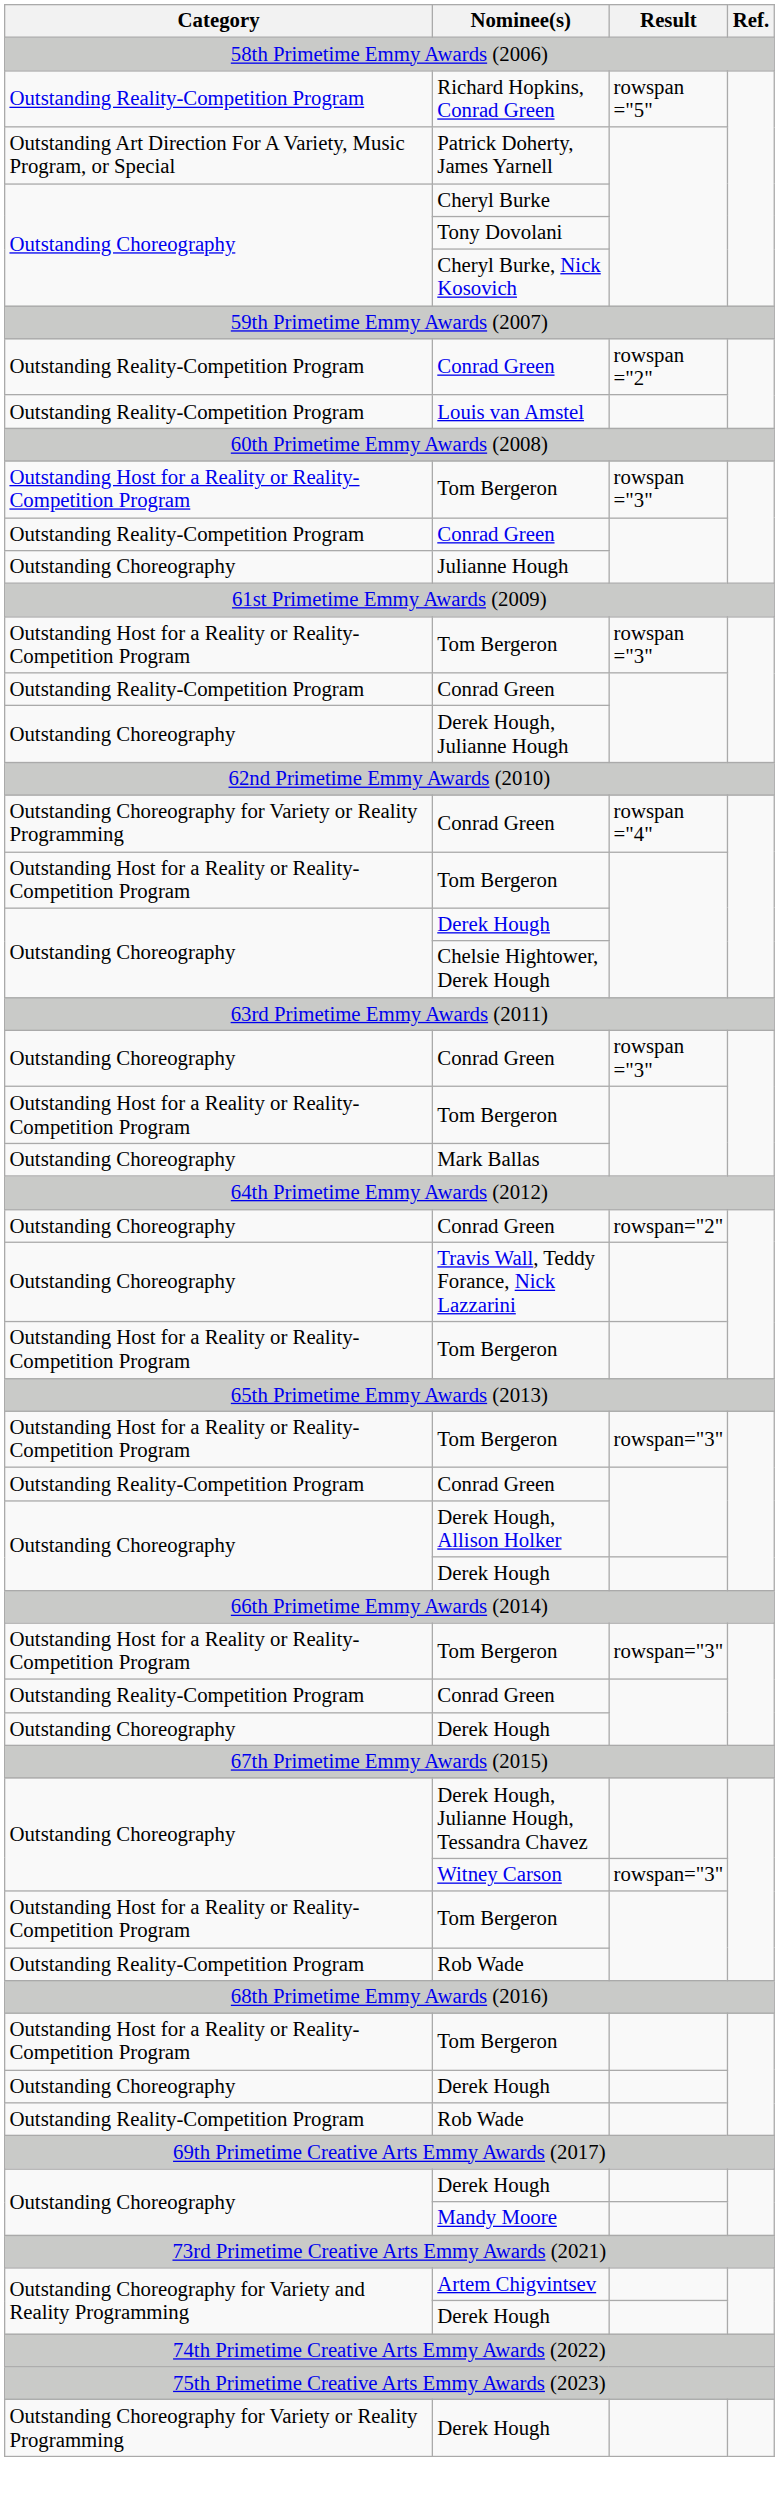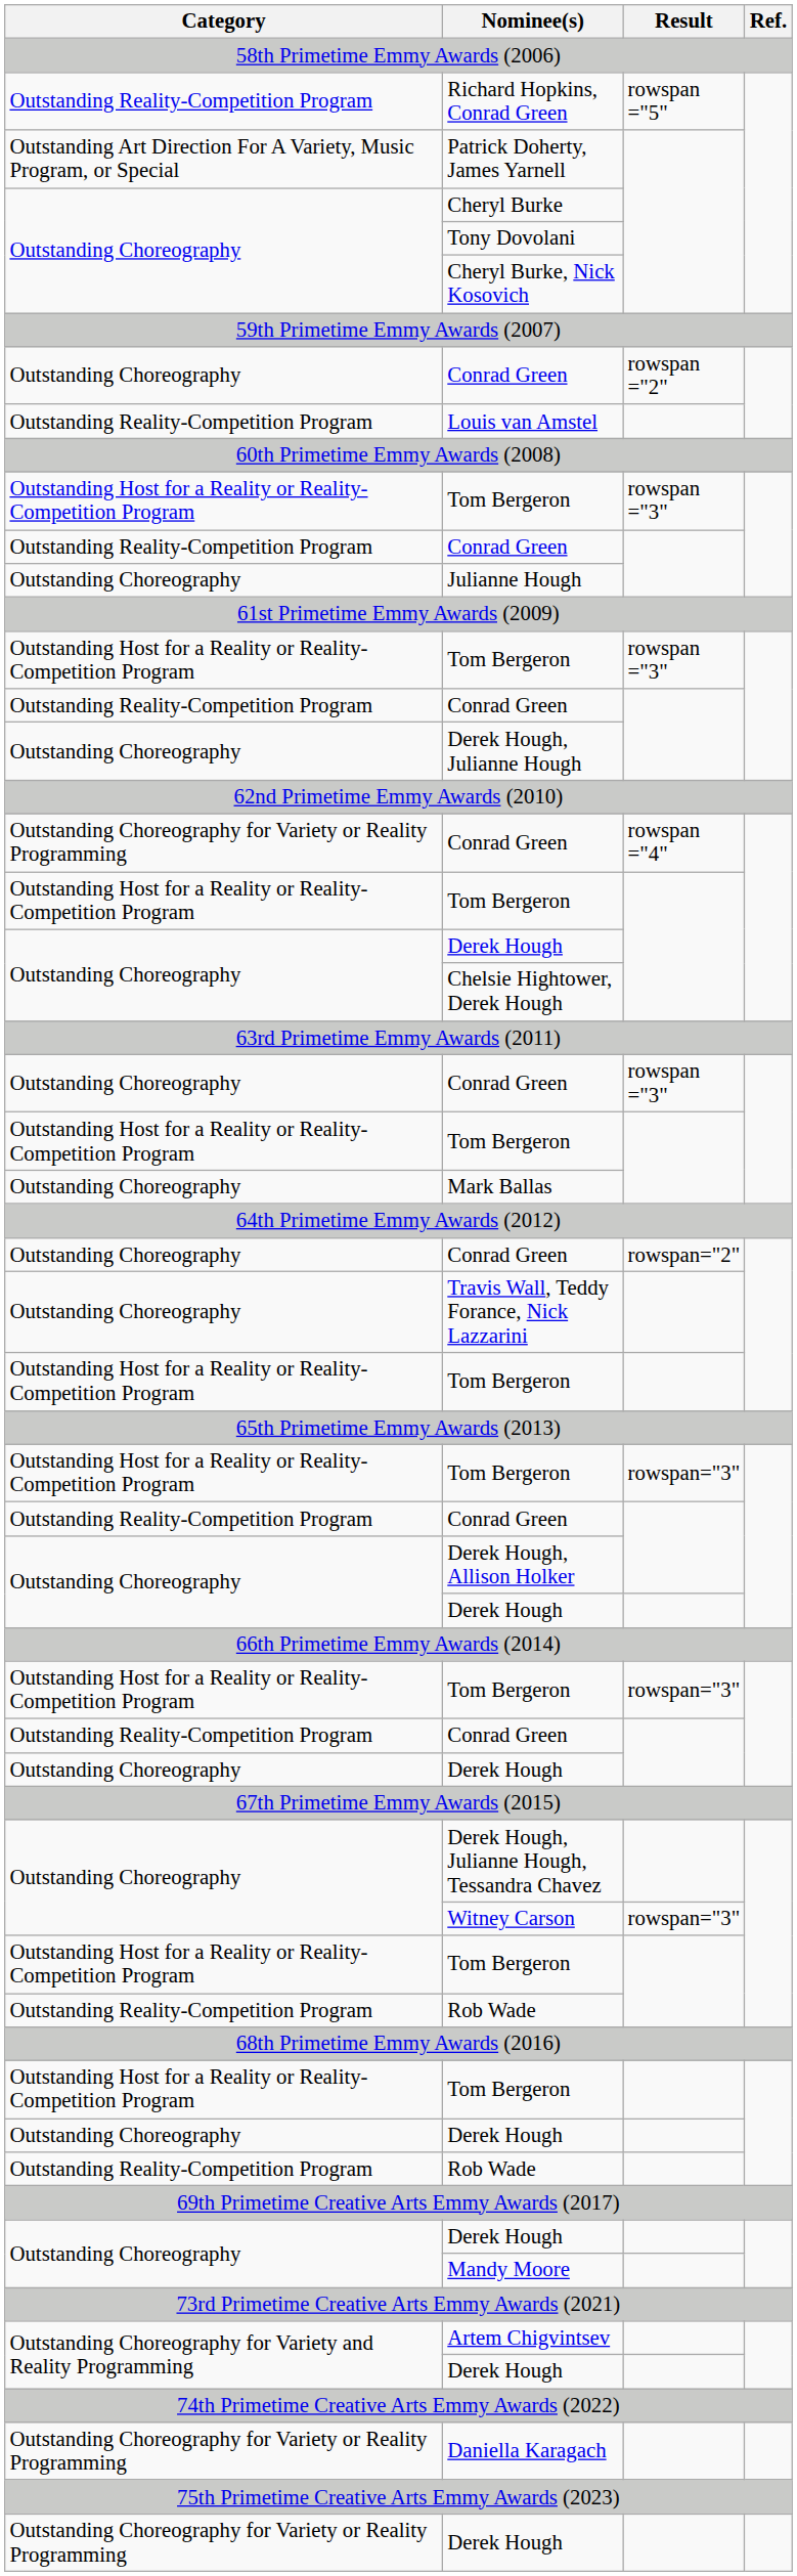Conrad Green / rowspan ="2" | Category: Outstanding Reality-Competition Program -> Outstanding Choreography
+ row: Outstanding Choreography for Variety or Reality Programming | Daniella Karagach
